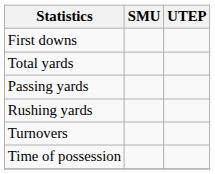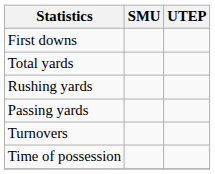rows swapped: Rushing yards <-> Passing yards
